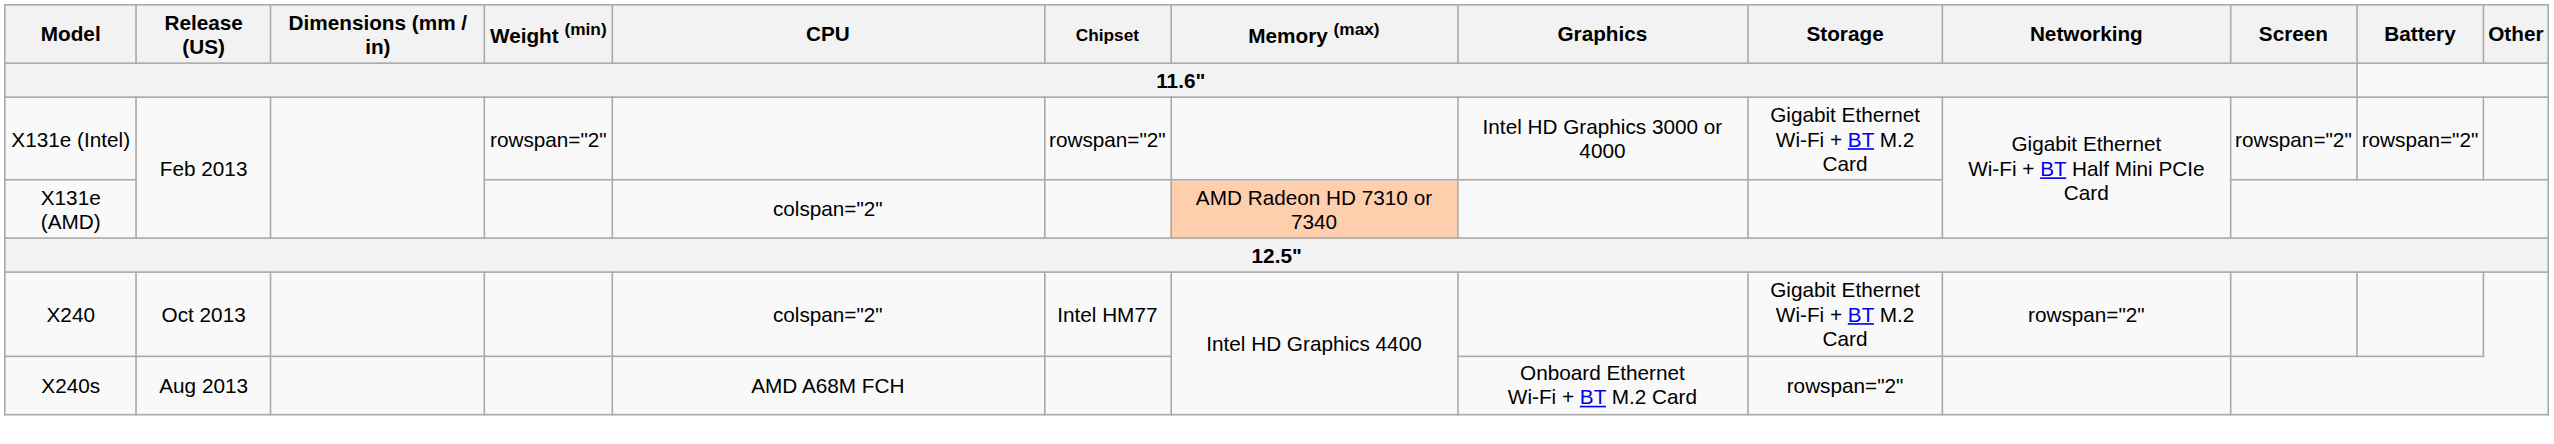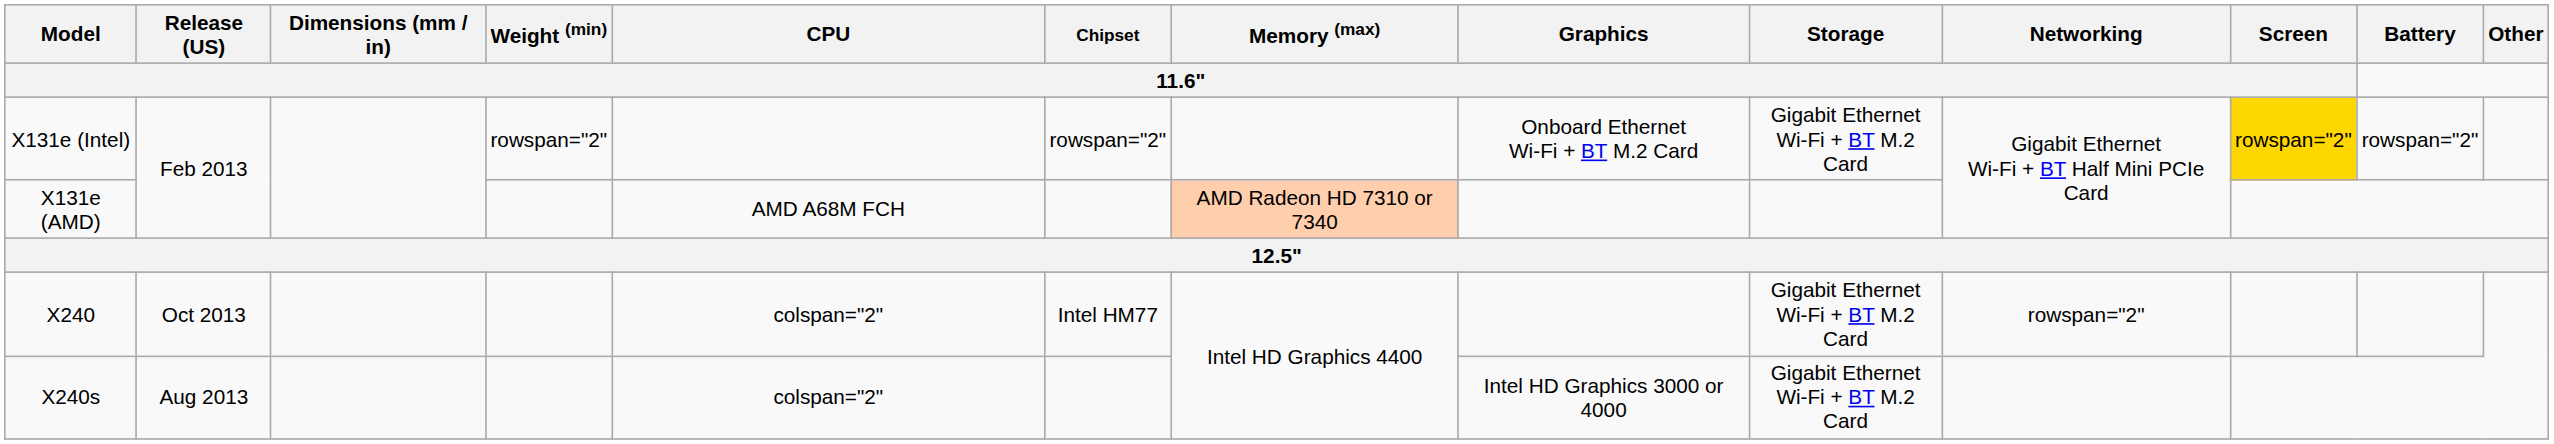X131e (Intel) | Graphics / 11.6": Intel HD Graphics 3000 or 4000 -> Onboard Ethernet Wi-Fi + BT M.2 Card
X131e (Intel) | Screen / 11.6": no background -> gold background
X131e (AMD) | CPU / 11.6": colspan="2" -> AMD A68M FCH
X240s | CPU / 11.6": AMD A68M FCH -> colspan="2"
X240s | Graphics / 11.6": Onboard Ethernet Wi-Fi + BT M.2 Card -> Intel HD Graphics 3000 or 4000
X240s | Storage / 11.6": rowspan="2" -> Gigabit Ethernet Wi-Fi + BT M.2 Card
